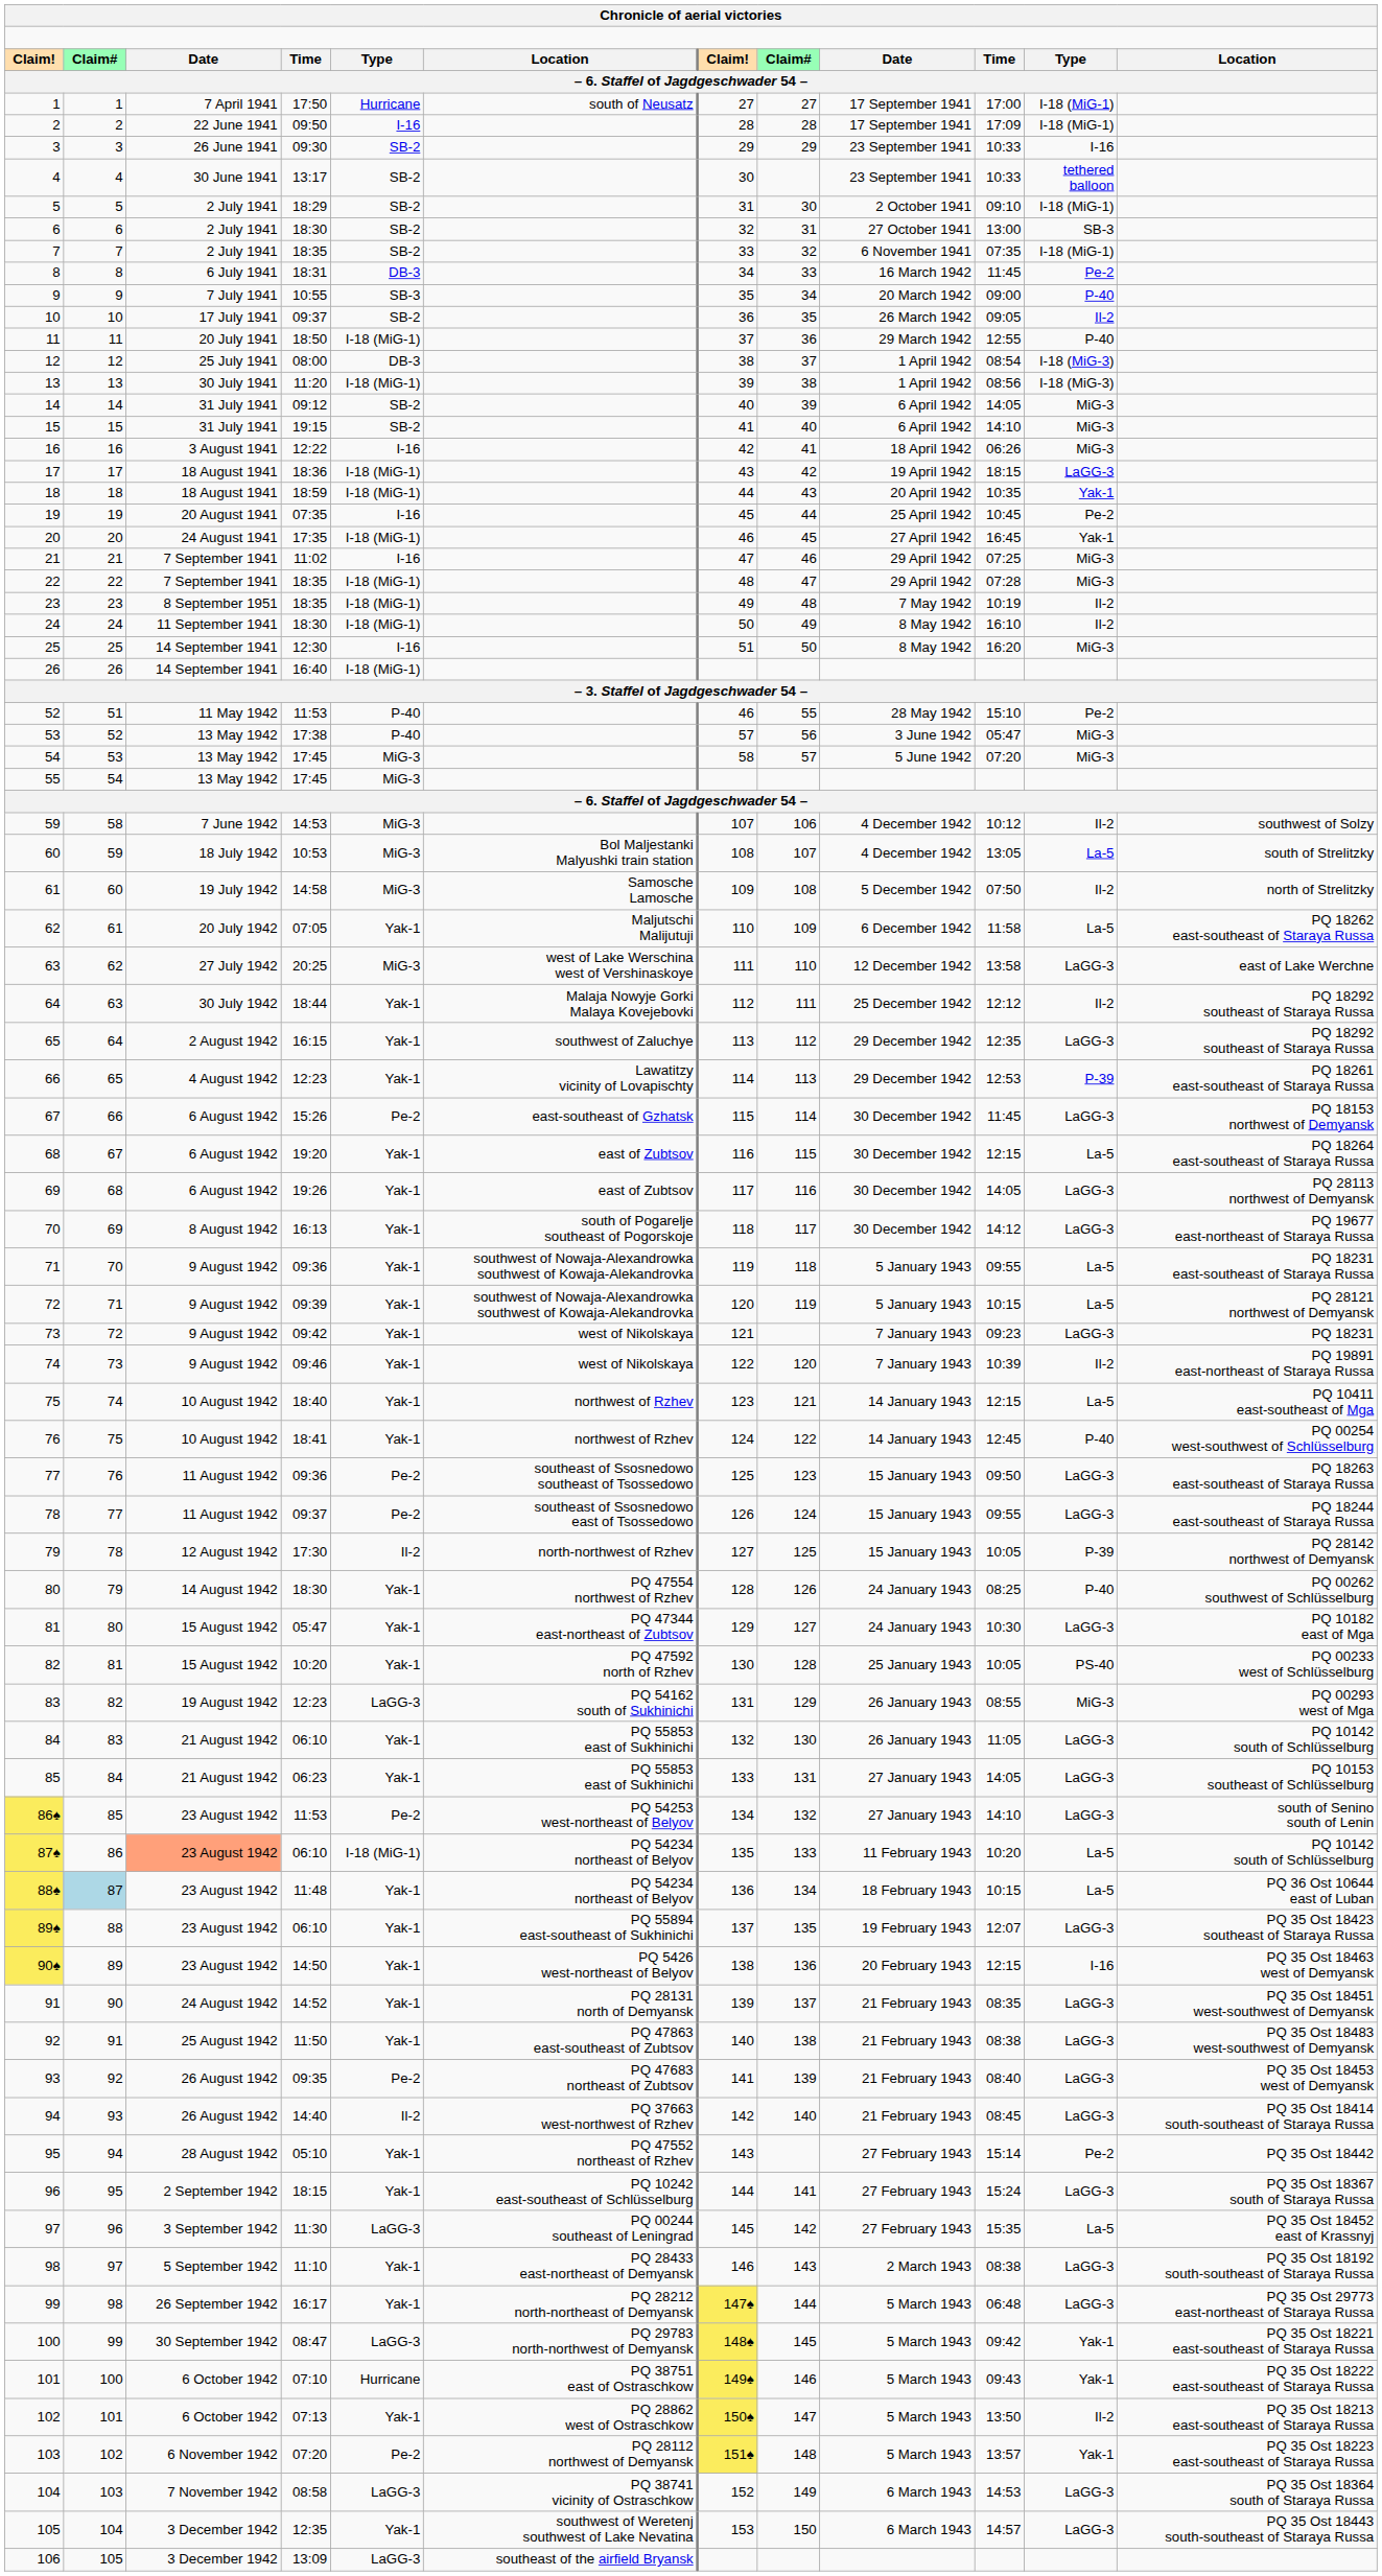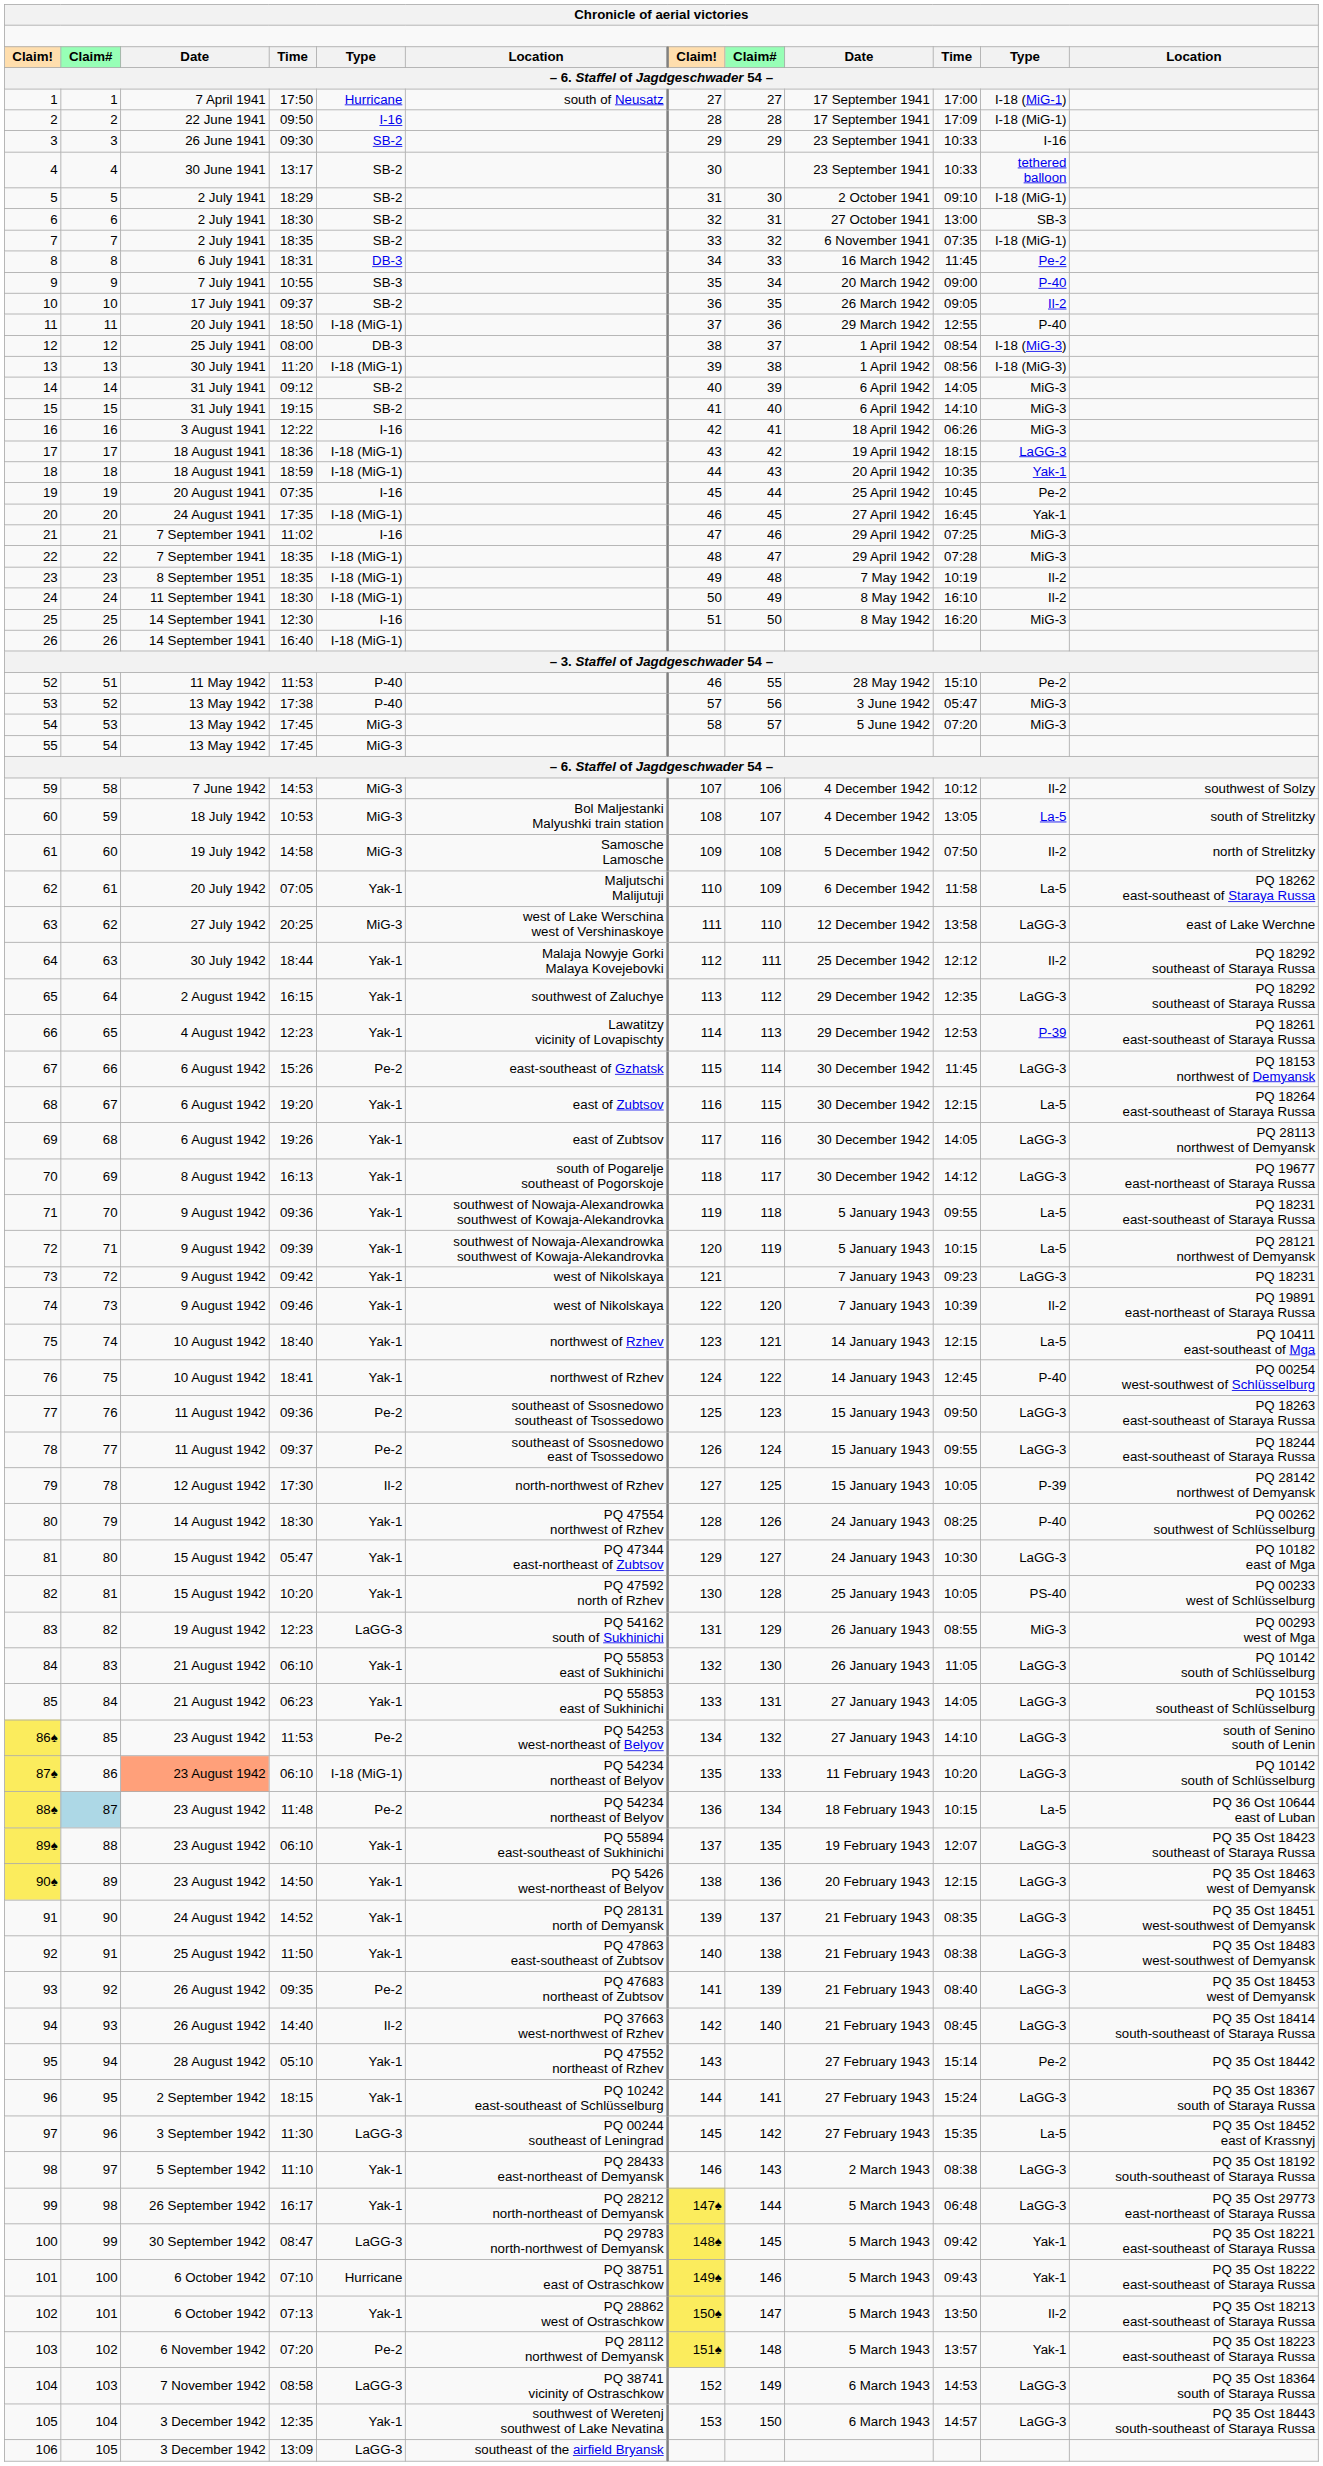87♠ | column 11: La-5 -> LaGG-3
88♠ | column 5: Yak-1 -> Pe-2
90♠ | column 11: I-16 -> LaGG-3
